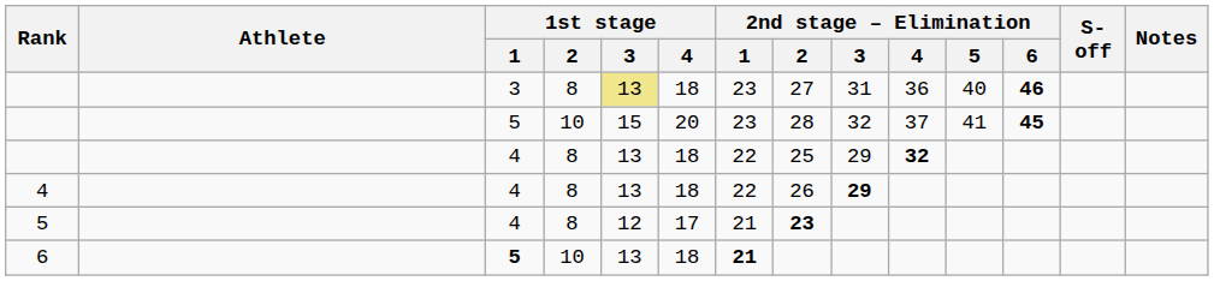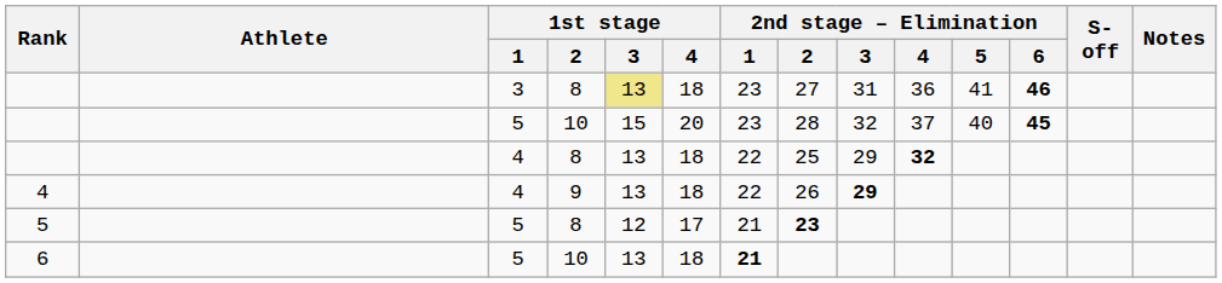row 3 | 2nd stage – Elimination / 5: 40 -> 41
row 4 | 2nd stage – Elimination / 5: 41 -> 40
row 6 | 1st stage / 2: 8 -> 9
row 7 | 1st stage / 1: 4 -> 5
row 8 | 1st stage / 1: bold -> normal
